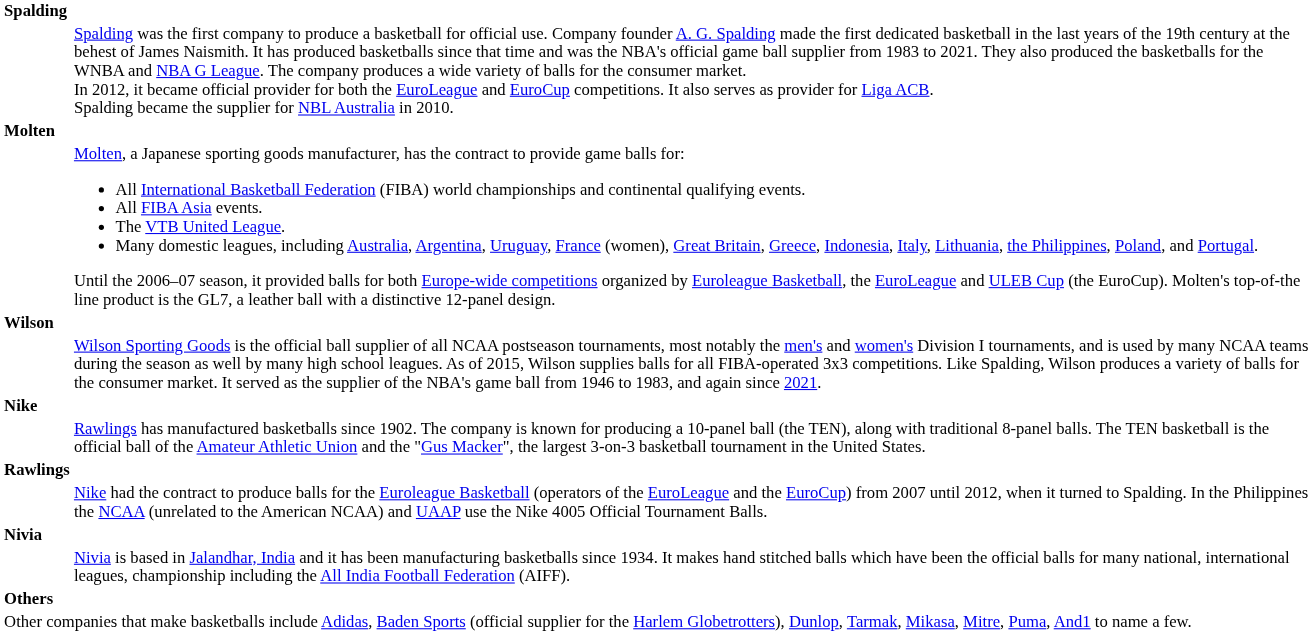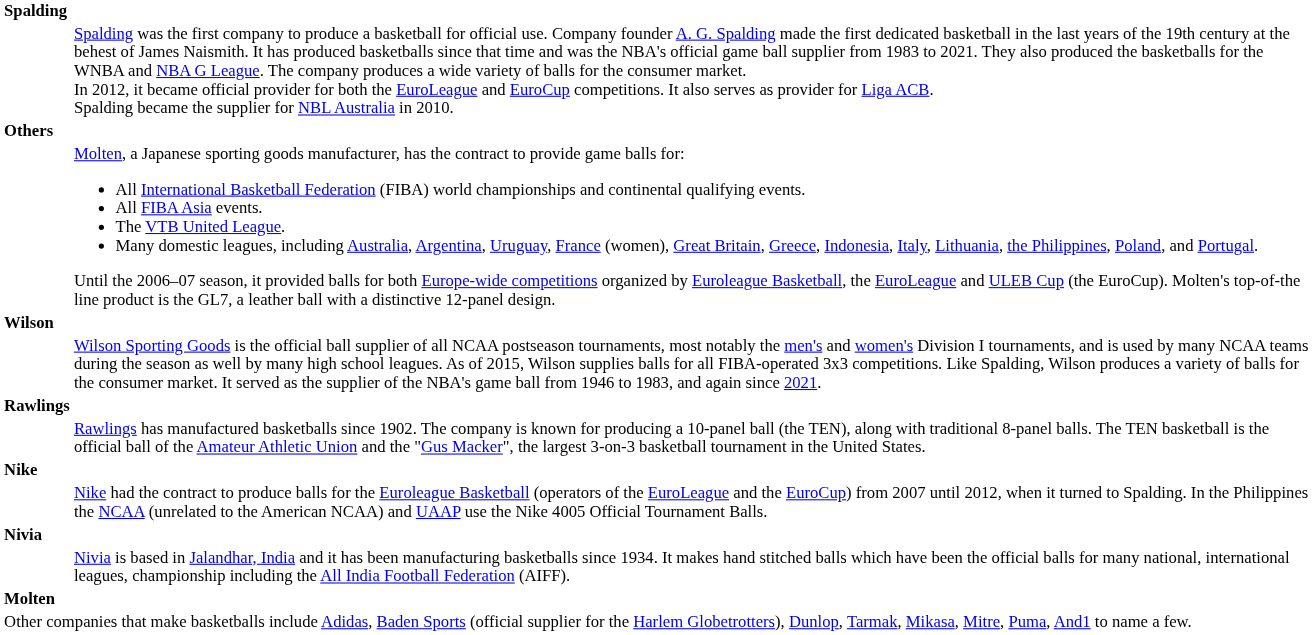row 3 | Spalding: Molten -> Others
row 7 | Spalding: Nike -> Rawlings
row 9 | Spalding: Rawlings -> Nike
row 13 | Spalding: Others -> Molten
